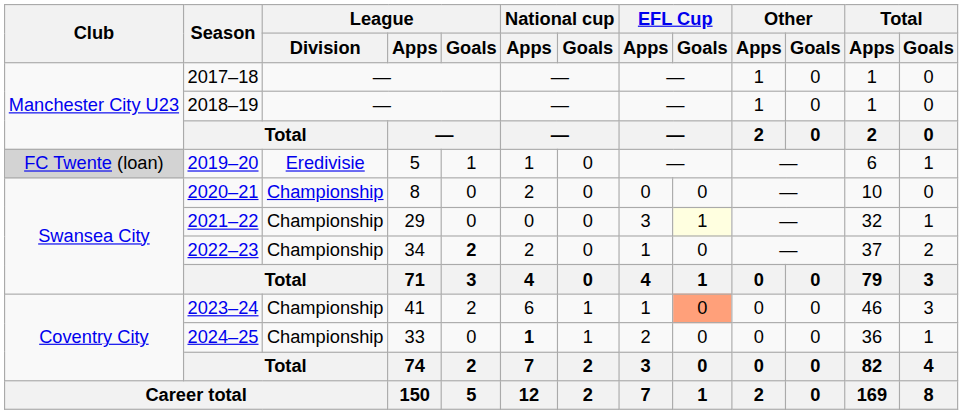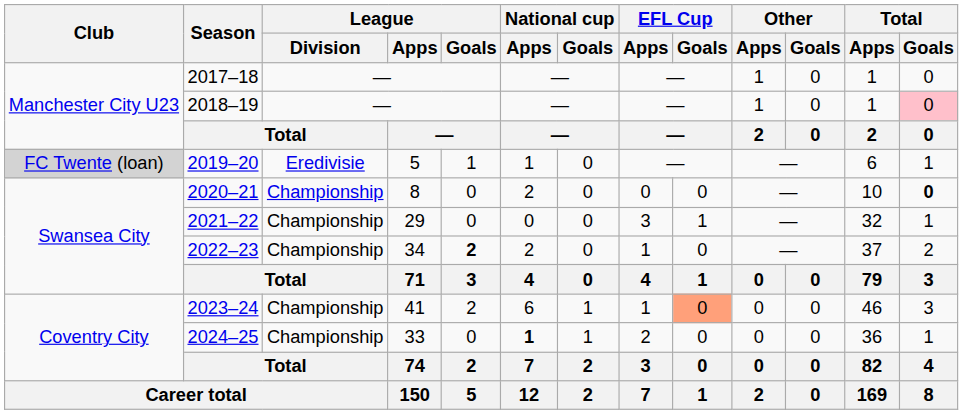2018–19 | Total / Goals: no background -> pink background
2020–21 | Total / Goals: normal -> bold
2021–22 | EFL Cup / Goals: lightyellow background -> no background
